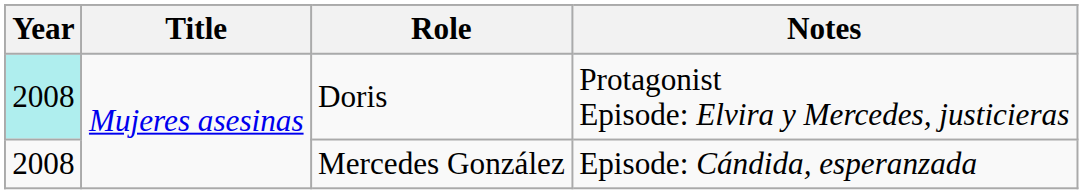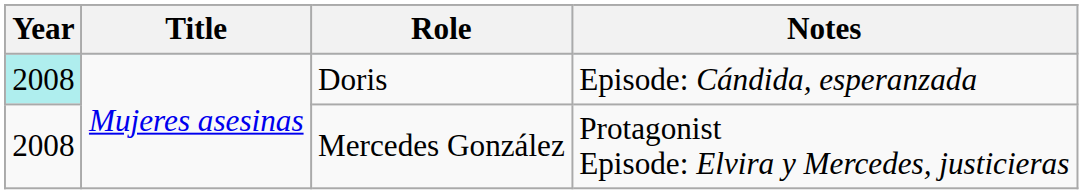Doris | Notes: Protagonist Episode: Elvira y Mercedes, justicieras -> Episode: Cándida, esperanzada
Mercedes González | Notes: Episode: Cándida, esperanzada -> Protagonist Episode: Elvira y Mercedes, justicieras
